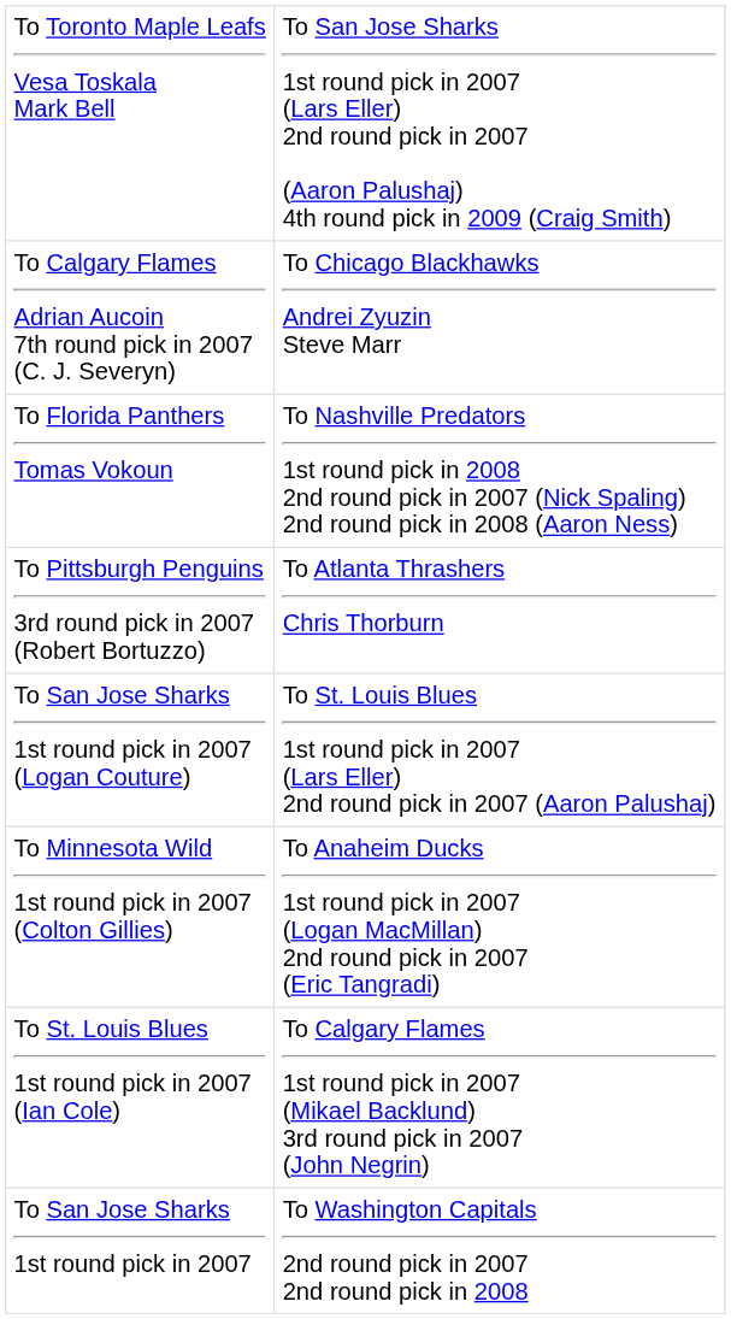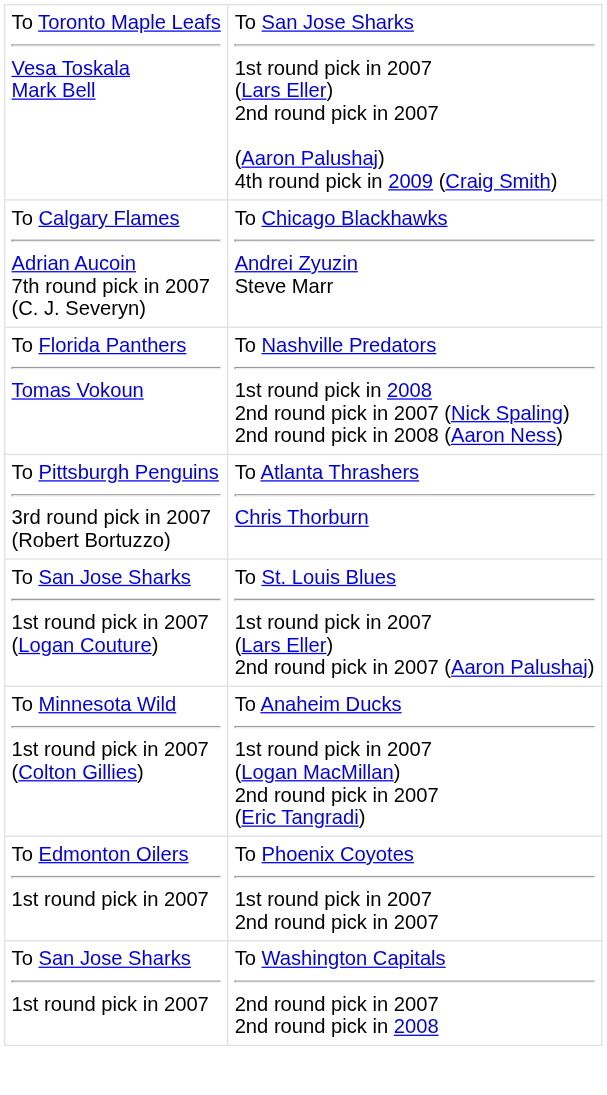- row: To St. Louis Blues 1st round pick in 2007 (Ian Cole) | To Calgary Flames 1st round pick in 2007 (Mikael Backlund) 3rd round pick in 2007 (John Negrin)
+ row: To Edmonton Oilers 1st round pick in 2007 | To Phoenix Coyotes 1st round pick in 2007 2nd round pick in 2007
